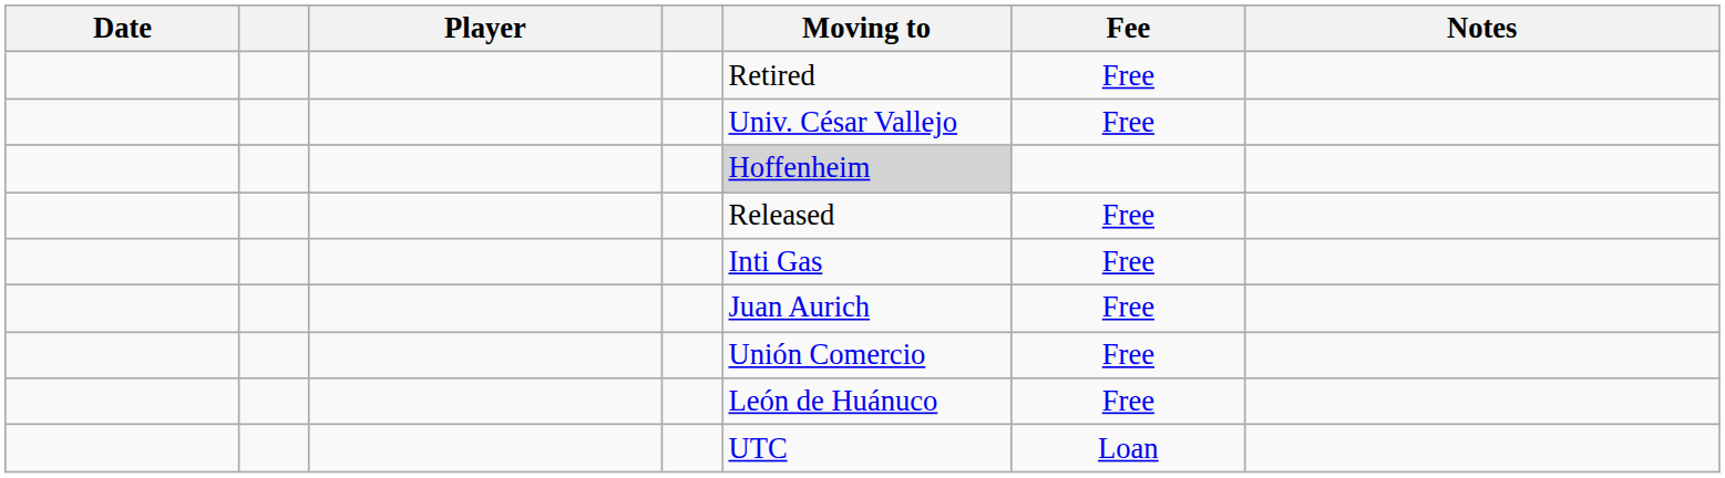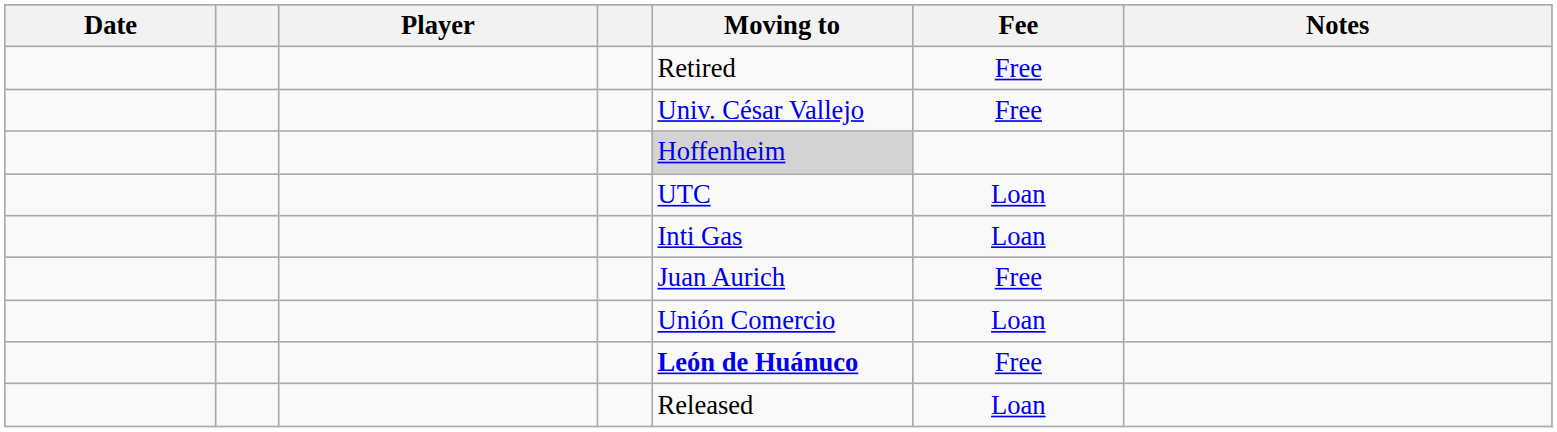row 5 | Moving to: Released -> UTC
row 5 | Fee: Free -> Loan
row 6 | Fee: Free -> Loan
row 8 | Fee: Free -> Loan
row 9 | Moving to: normal -> bold
row 10 | Moving to: UTC -> Released
